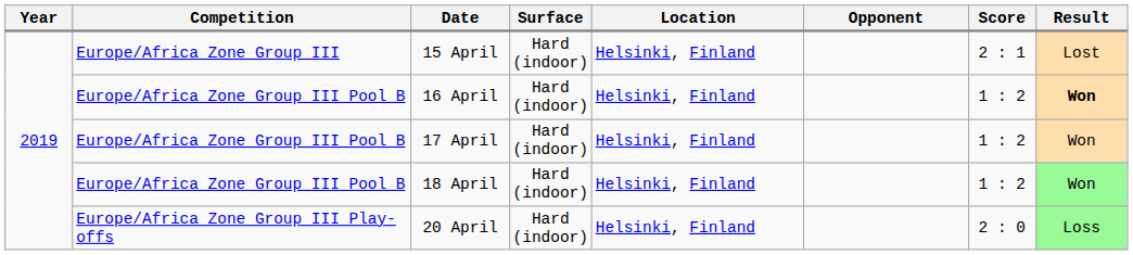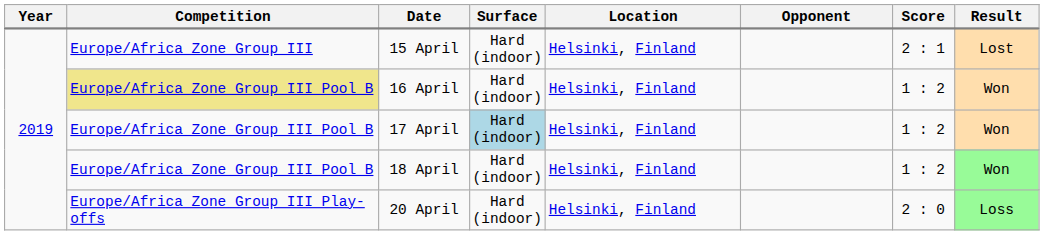16 April | Competition: no background -> khaki background
16 April | Result: bold -> normal
17 April | Surface: no background -> lightblue background
